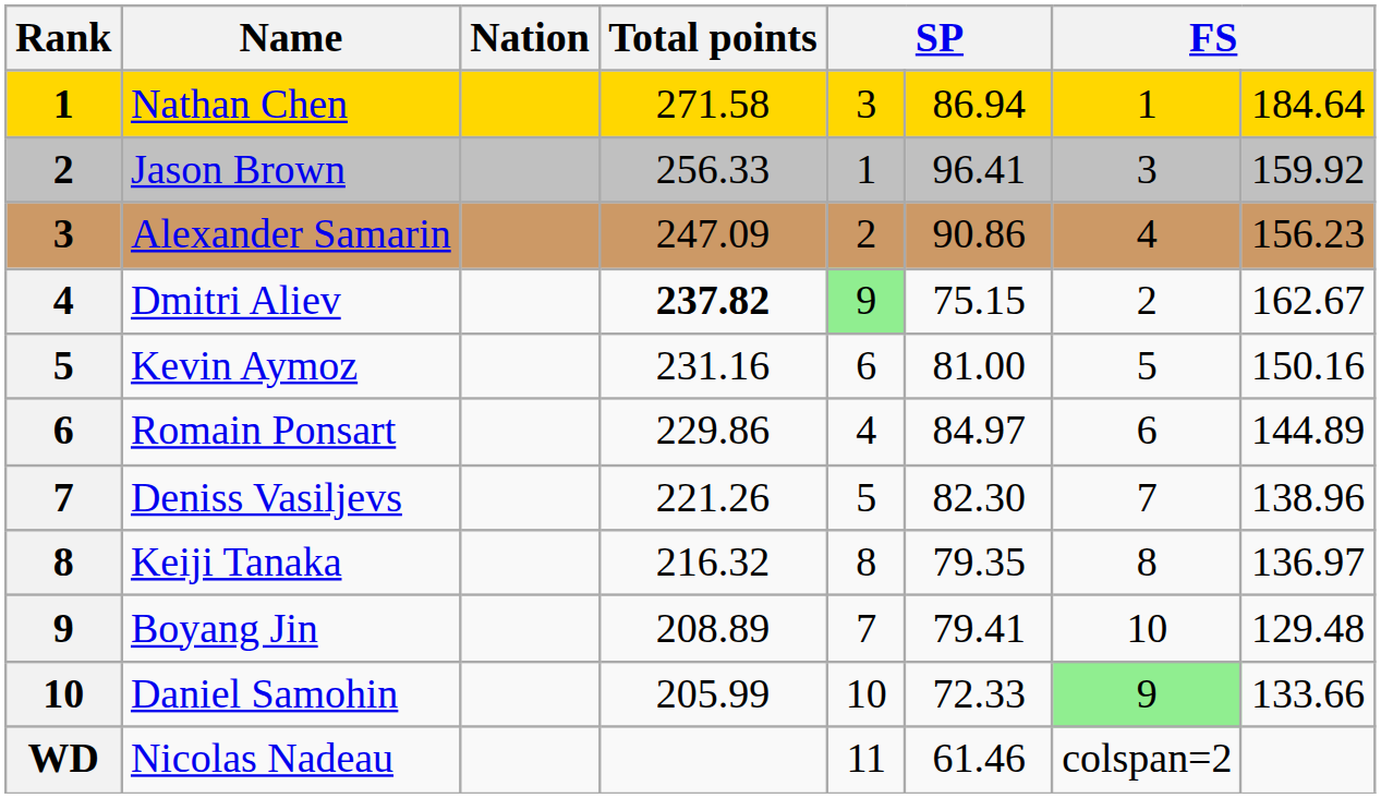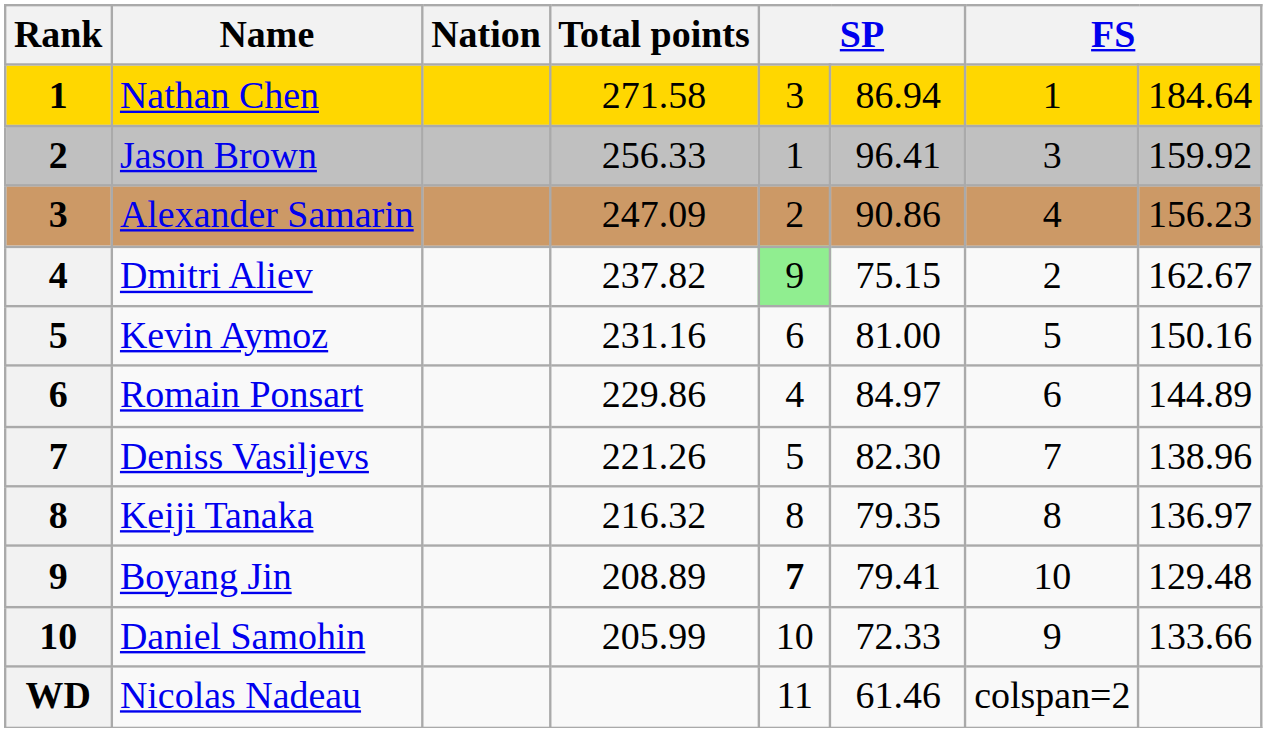Dmitri Aliev | Total points: bold -> normal
Boyang Jin | column 5: normal -> bold
Daniel Samohin | column 7: lightgreen background -> no background
